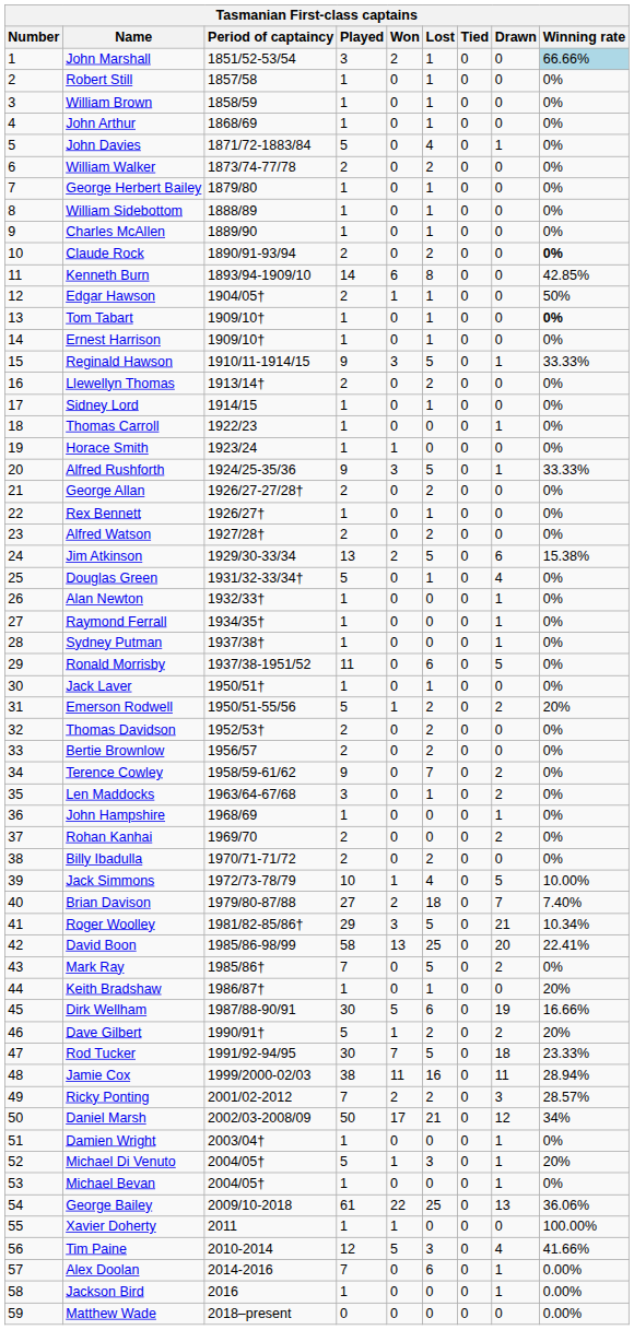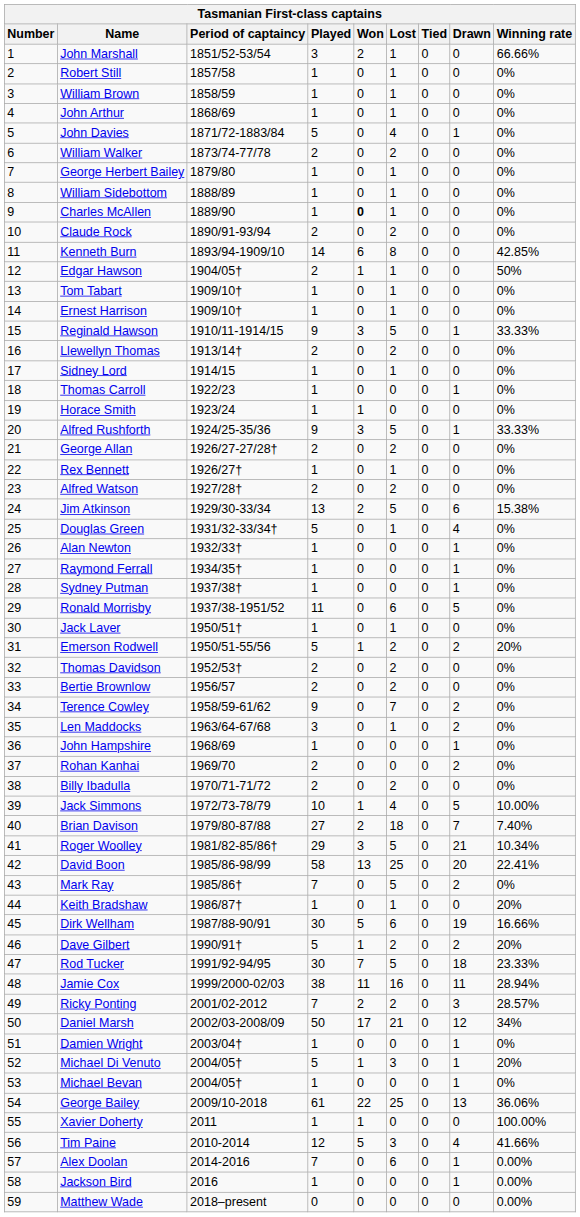John Marshall | Winning rate: lightblue background -> no background
Charles McAllen | Won: normal -> bold
Claude Rock | Winning rate: bold -> normal
Tom Tabart | Winning rate: bold -> normal
